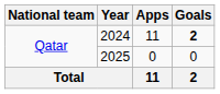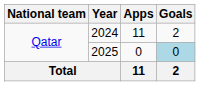2024 | Goals: bold -> normal
2025 | Goals: no background -> lightblue background
